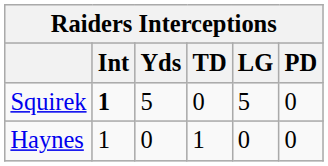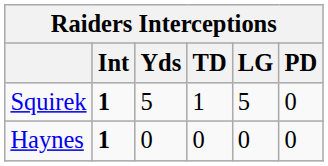Squirek | TD: 0 -> 1
Haynes | Int: normal -> bold
Haynes | TD: 1 -> 0
